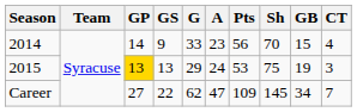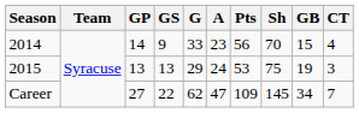2015 | GP: gold background -> no background
